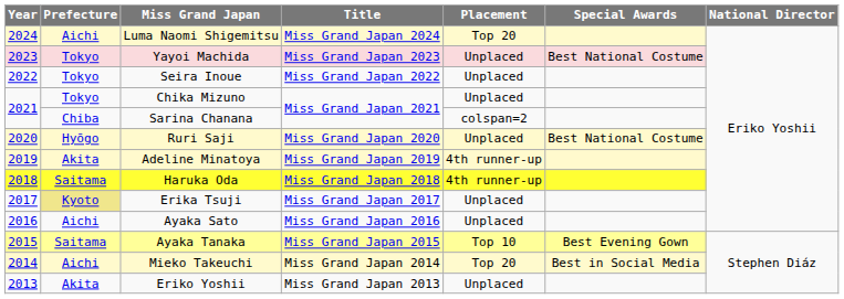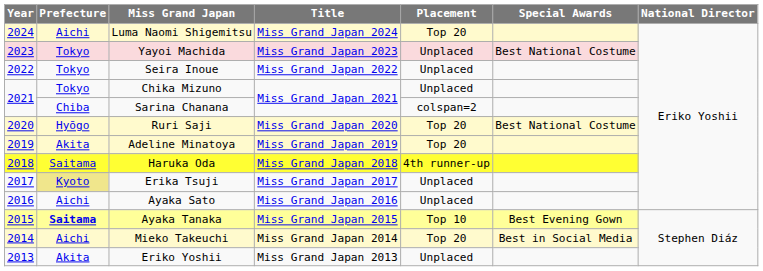Ruri Saji | Placement: Unplaced -> Top 20
Adeline Minatoya | Placement: 4th runner-up -> Top 20
Ayaka Tanaka | Prefecture: normal -> bold
